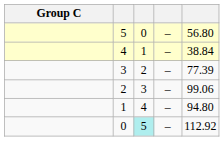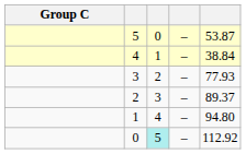row 2 | column 5: 56.80 -> 53.87
row 4 | column 5: 77.39 -> 77.93
row 5 | column 5: 99.06 -> 89.37
